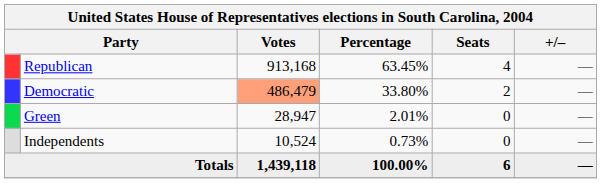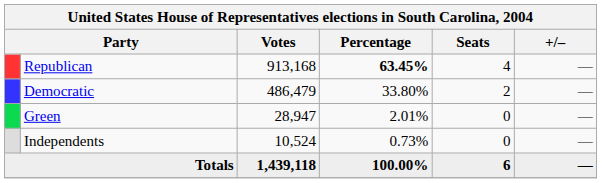Republican | Percentage: normal -> bold
Democratic | Votes: lightsalmon background -> no background
